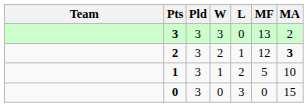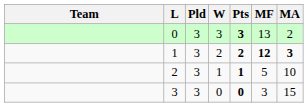columns swapped: Pts <-> L
row 3 | MF: normal -> bold
row 5 | MF: 0 -> 3
